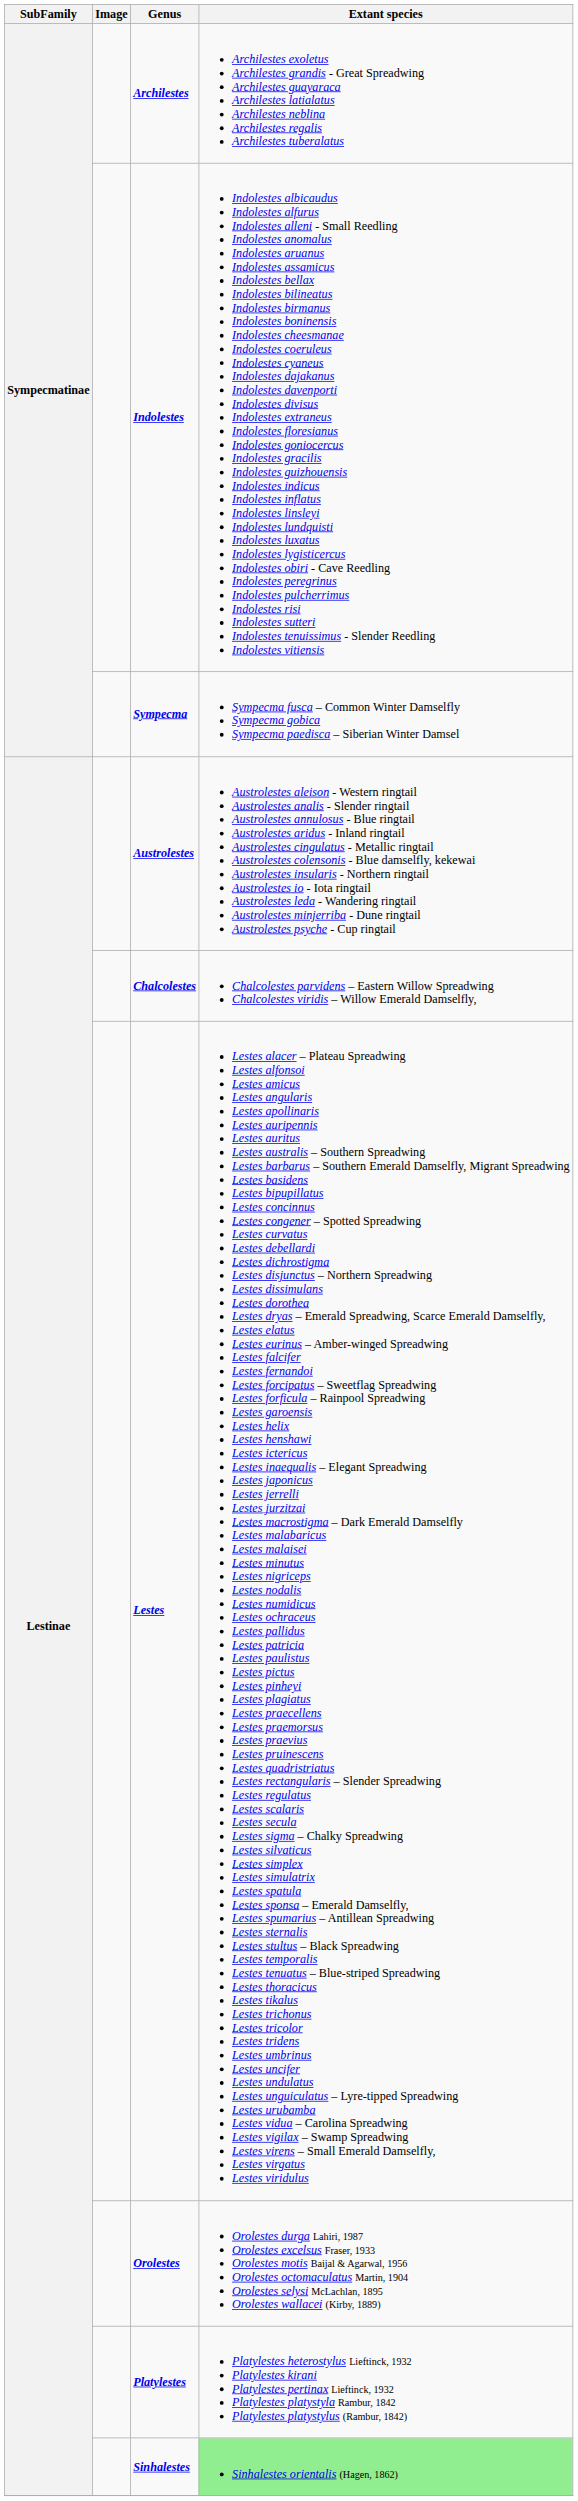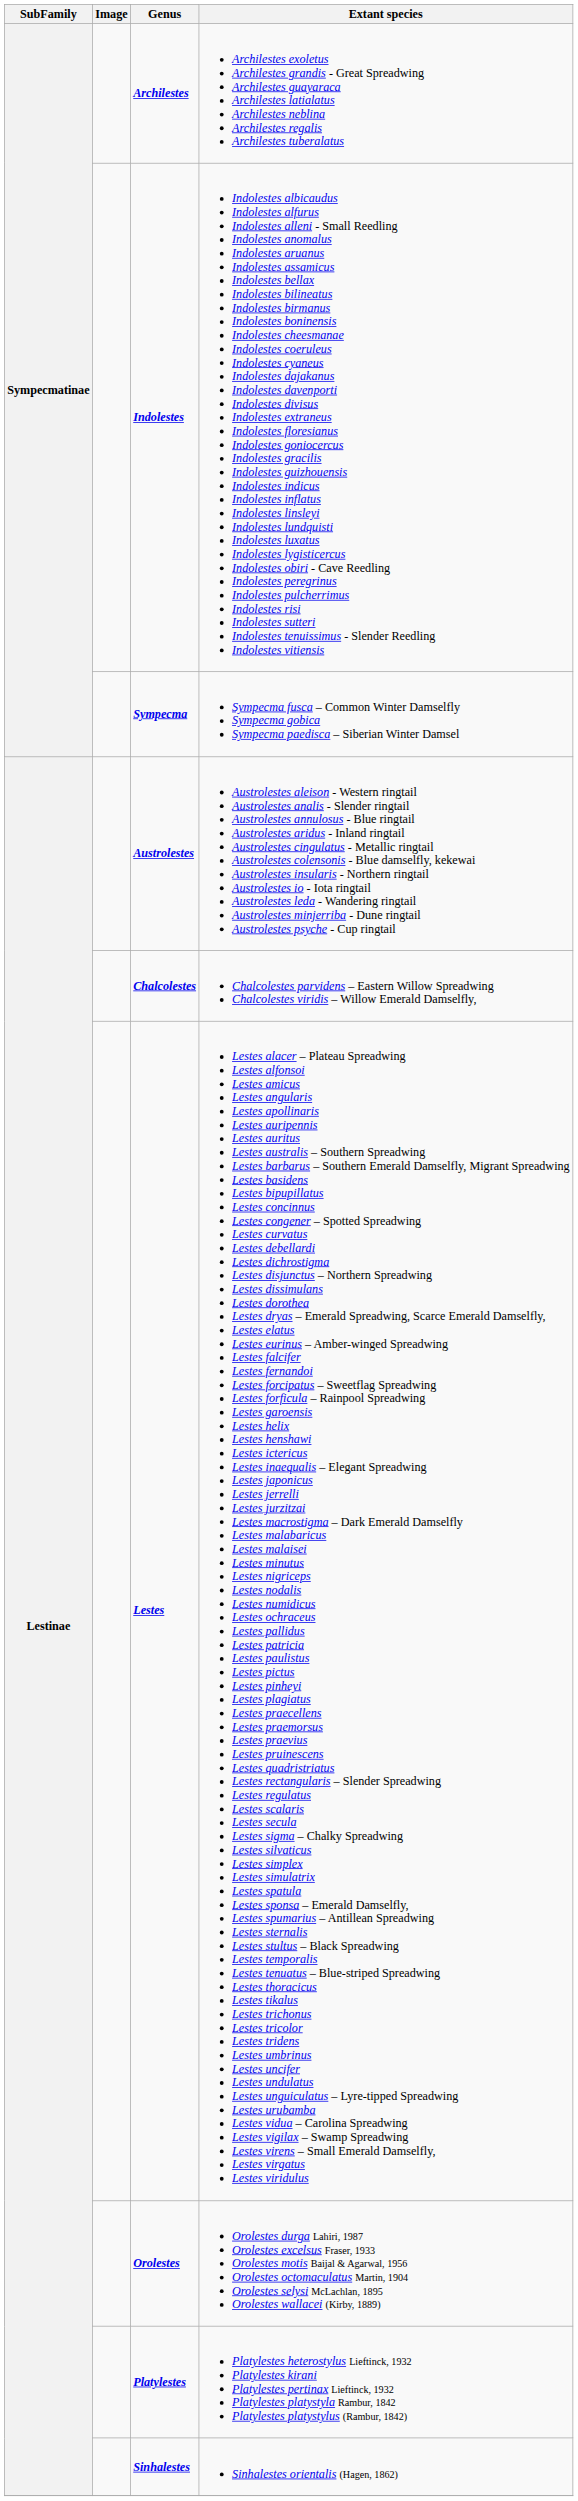Sinhalestes | Extant species: lightgreen background -> no background
